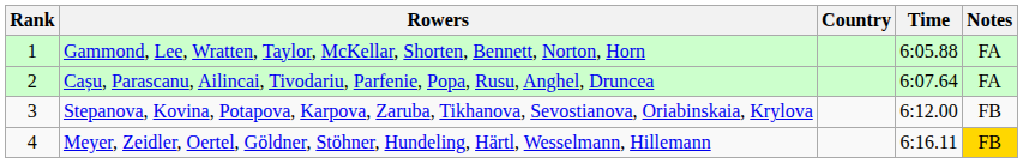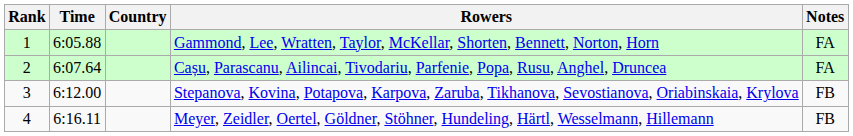columns swapped: Rowers <-> Time
row 5 | Notes: gold background -> no background
